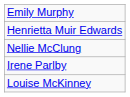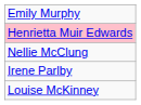row 2 | column 1: no background -> pink background
